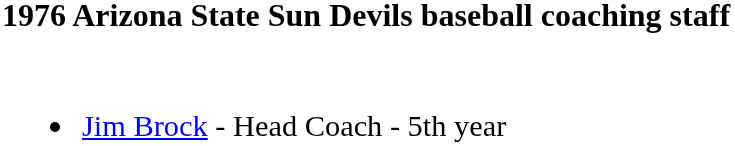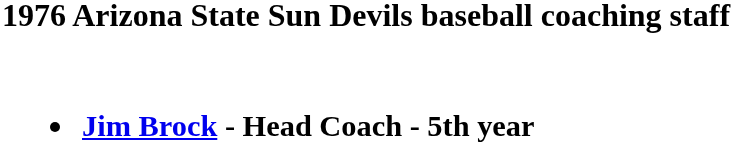Jim Brock - Head Coach - 5th year | column 1: normal -> bold
